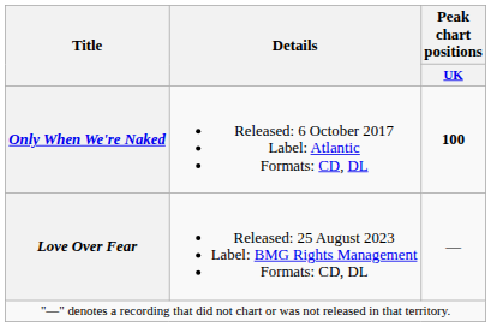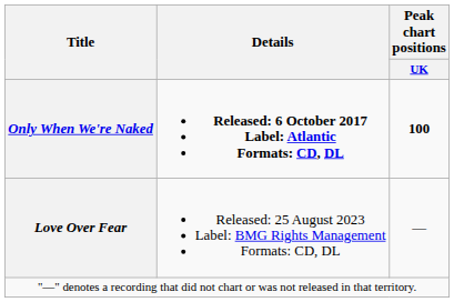Only When We're Naked | Details: normal -> bold
